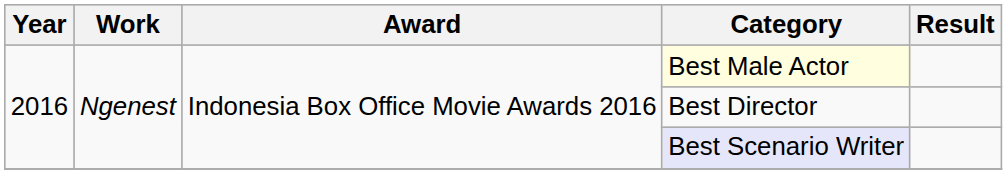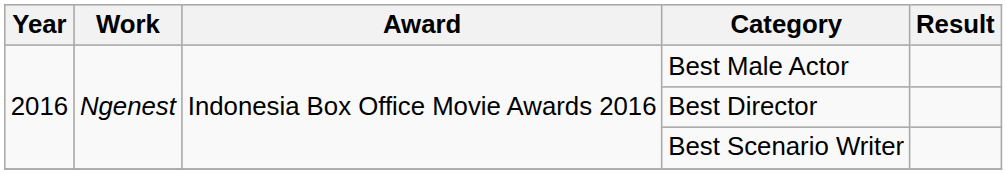Best Male Actor | Category: lightyellow background -> no background
Best Scenario Writer | Category: lavender background -> no background
